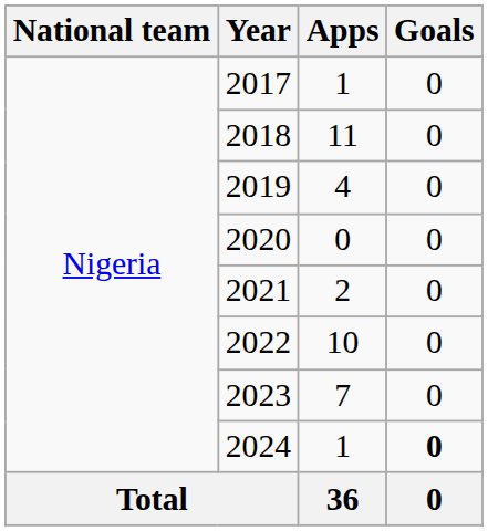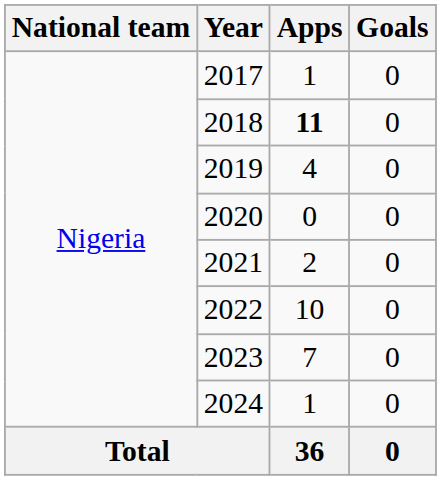2018 | Apps: normal -> bold
2024 | Goals: bold -> normal
